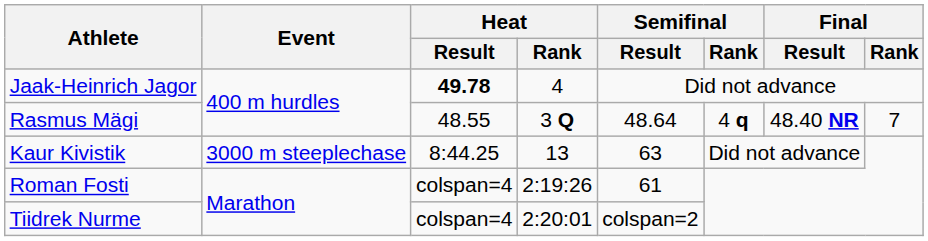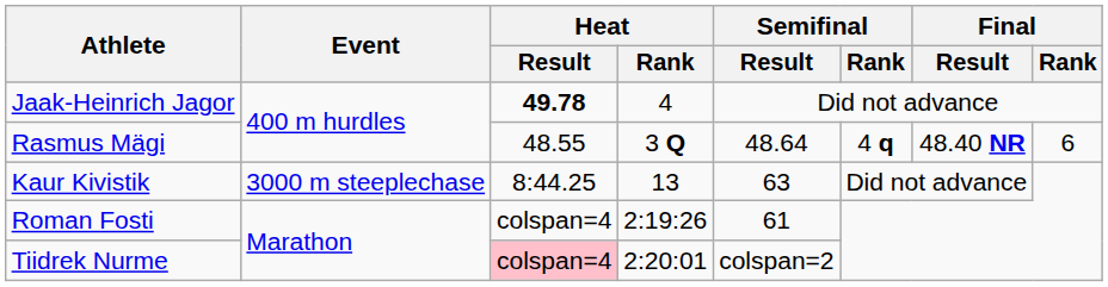Rasmus Mägi | Final / Rank: 7 -> 6
Tiidrek Nurme | Heat / Result: no background -> pink background
